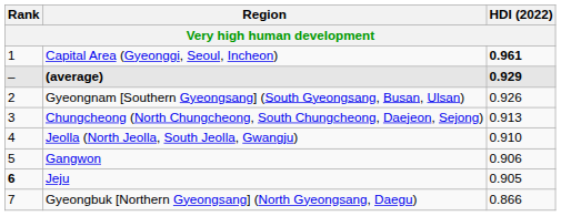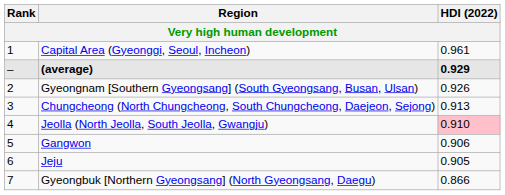Capital Area (Gyeonggi, Seoul, Incheon) | HDI (2022): bold -> normal
Jeolla (North Jeolla, South Jeolla, Gwangju) | HDI (2022): no background -> pink background
Jeju | Rank: bold -> normal
